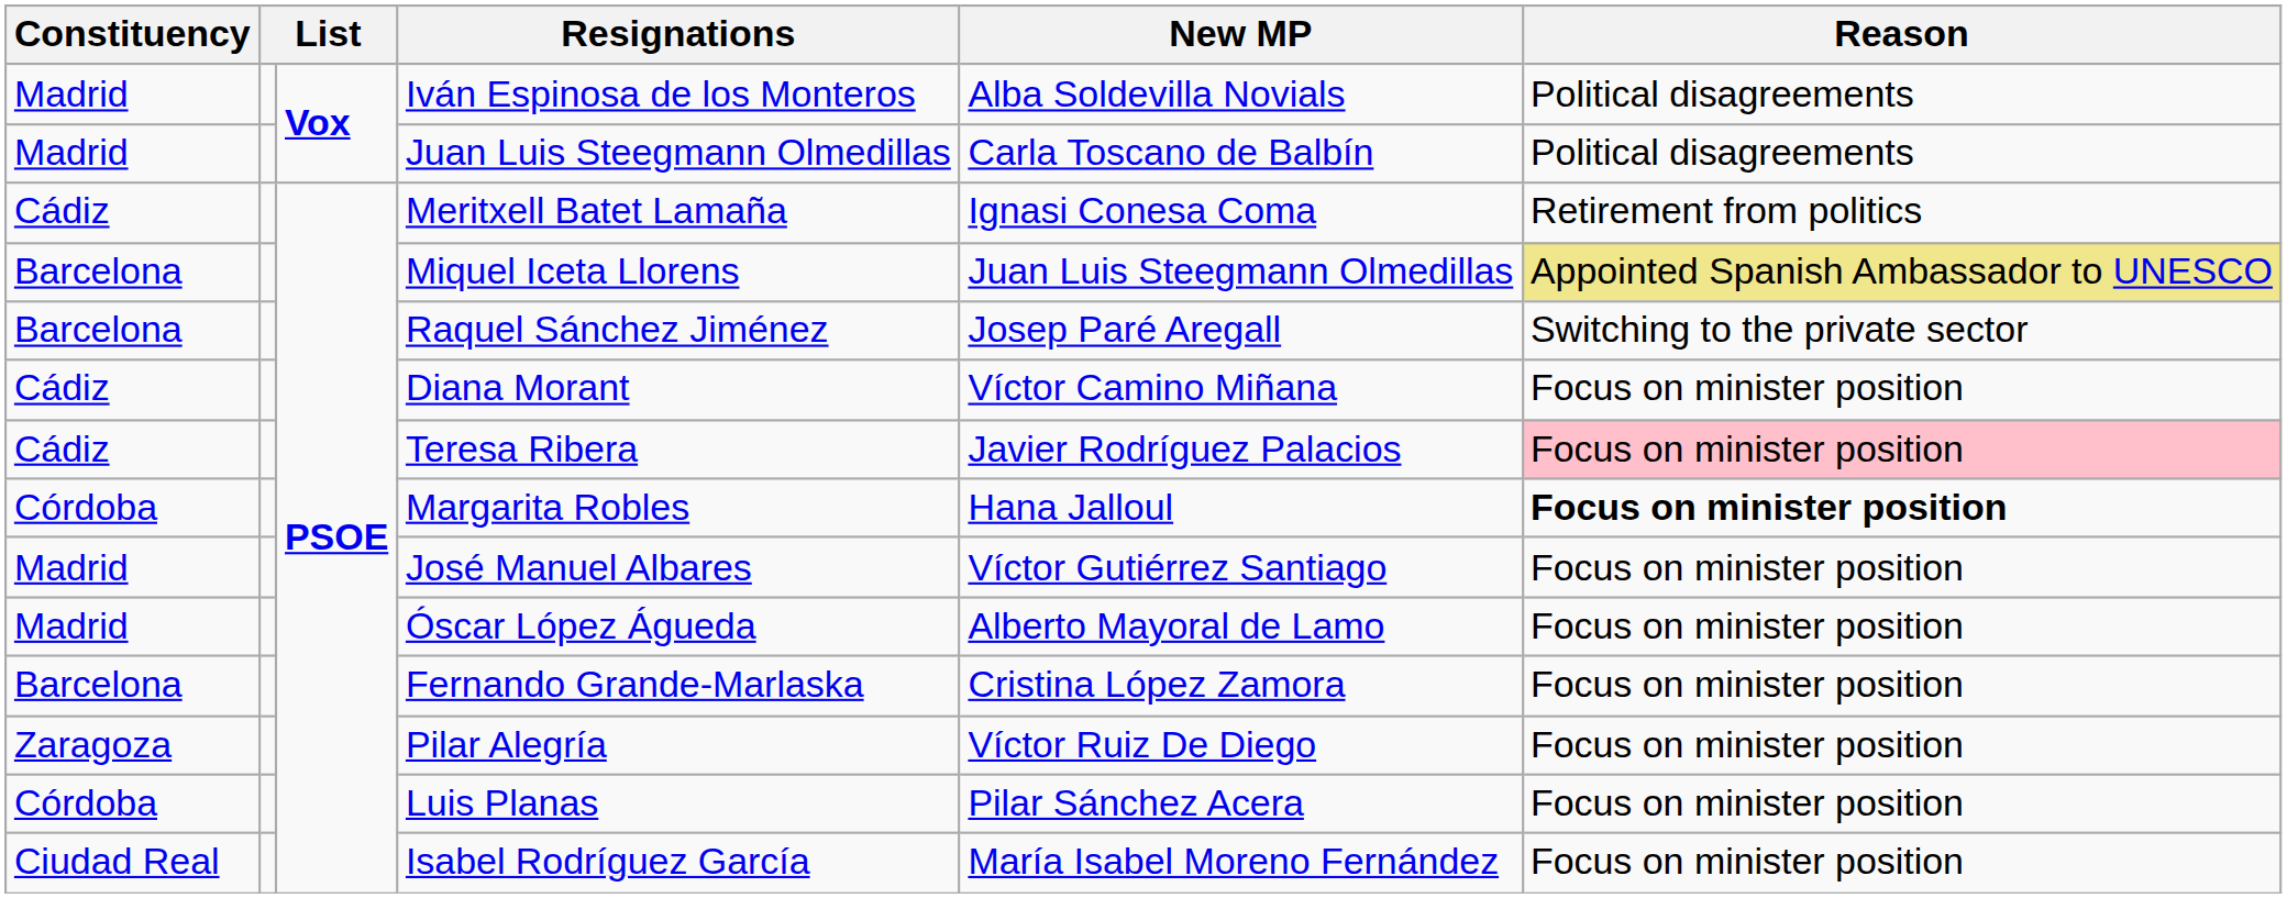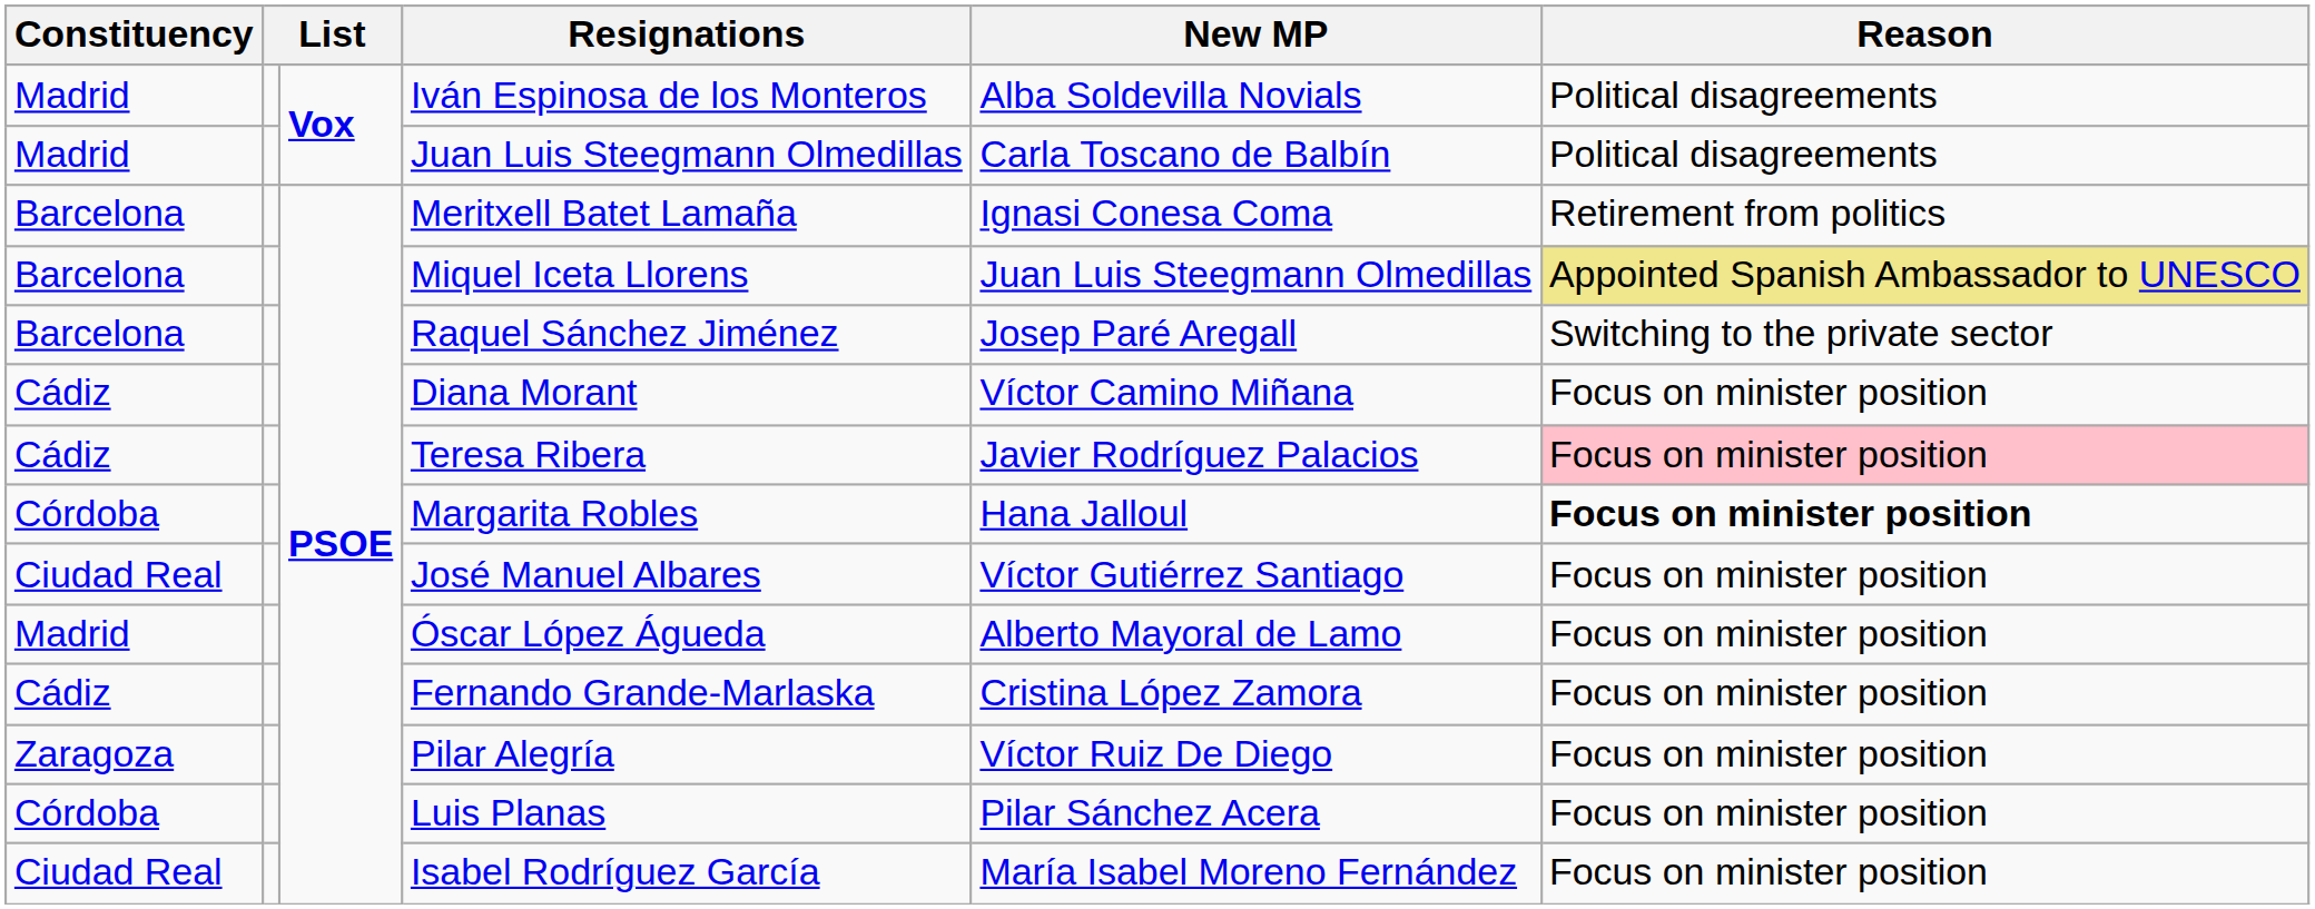Meritxell Batet Lamaña | Constituency: Cádiz -> Barcelona
José Manuel Albares | Constituency: Madrid -> Ciudad Real
Fernando Grande-Marlaska | Constituency: Barcelona -> Cádiz
